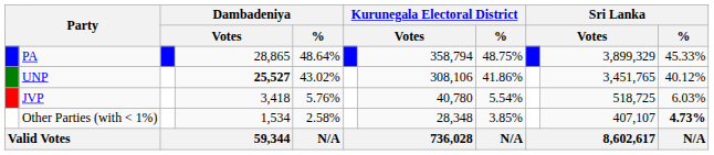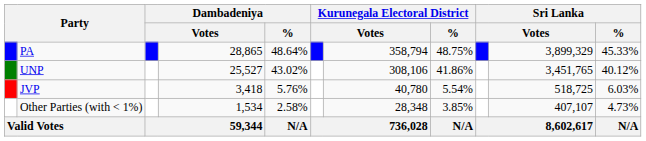UNP | column 4: bold -> normal
Other Parties (with < 1%) | Sri Lanka / %: bold -> normal
